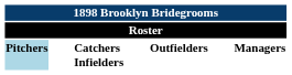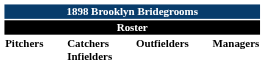Pitchers | column 1: lightblue background -> no background
